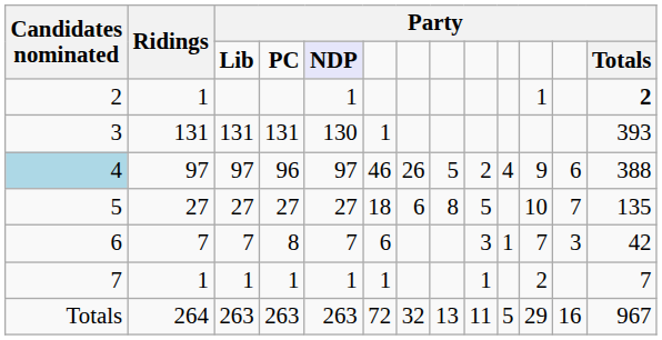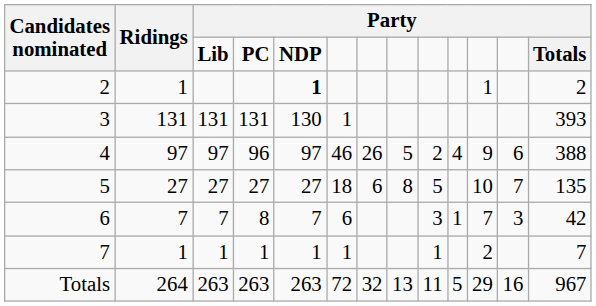row 2 | column 5: lavender background -> no background
row 3 | column 5: normal -> bold
row 3 | column 13: bold -> normal
row 5 | Candidates nominated: lightblue background -> no background
